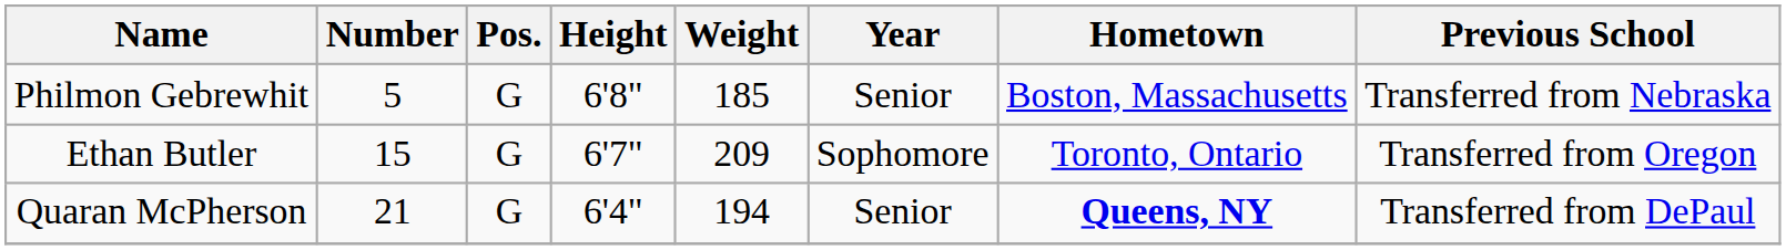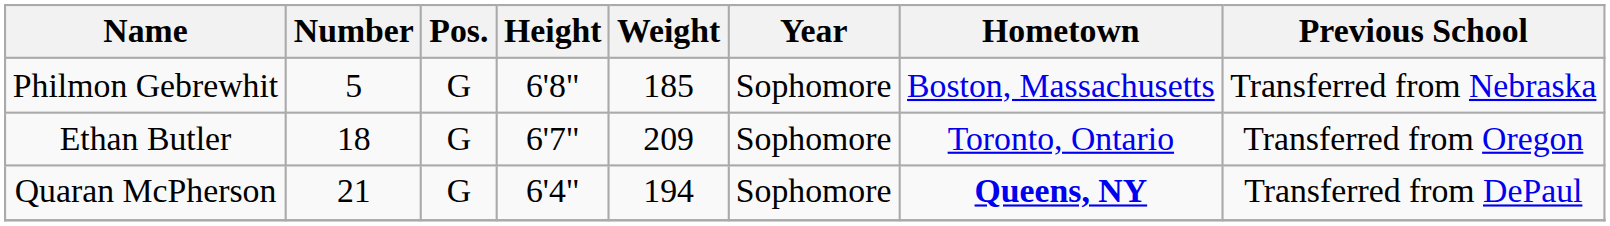Philmon Gebrewhit | Year: Senior -> Sophomore
Ethan Butler | Number: 15 -> 18
Quaran McPherson | Year: Senior -> Sophomore
